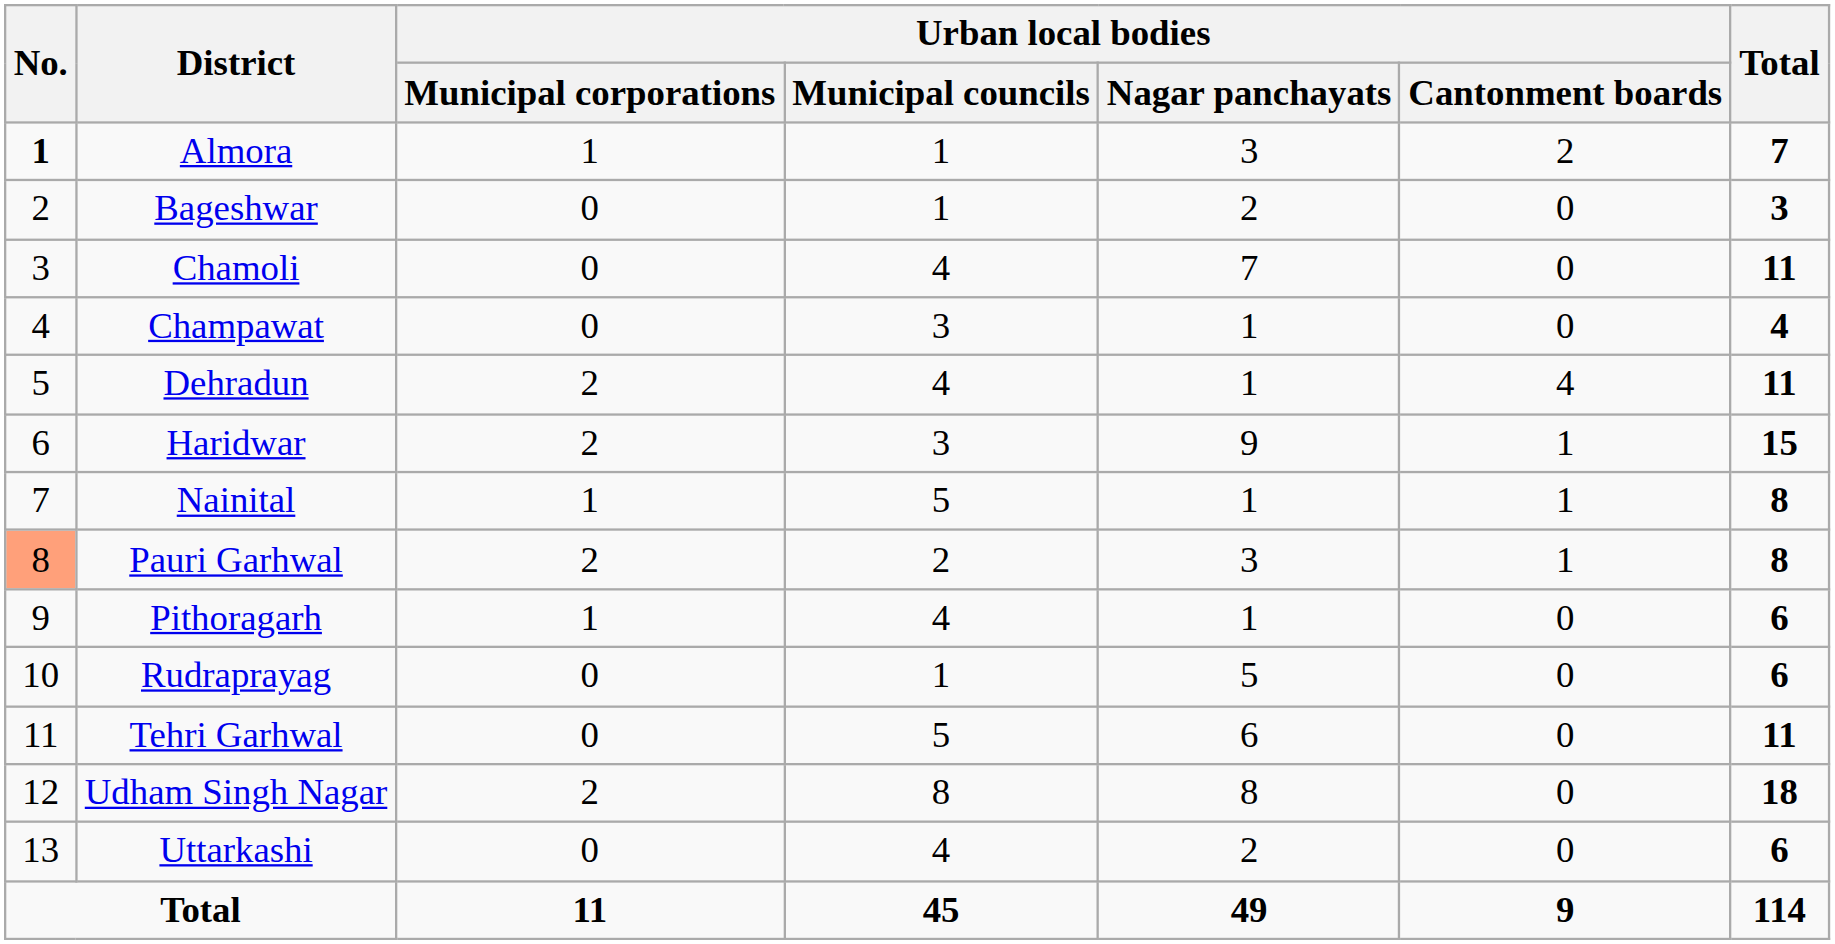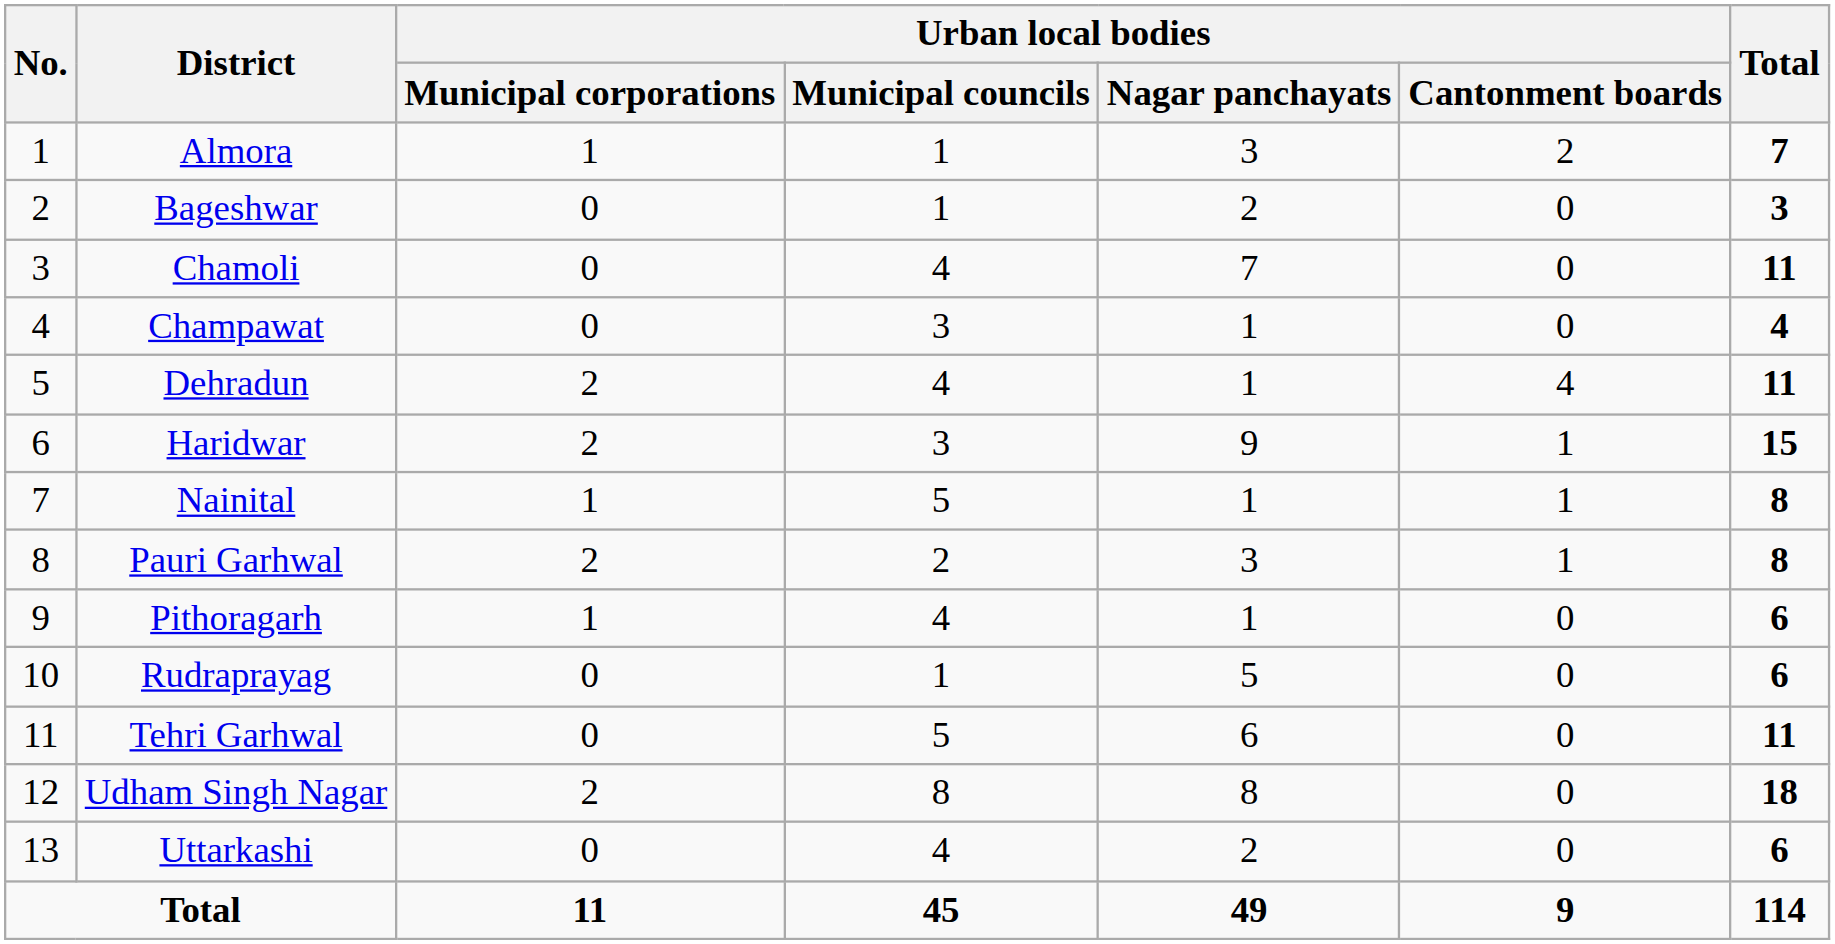Almora | No.: bold -> normal
Pauri Garhwal | No.: lightsalmon background -> no background
